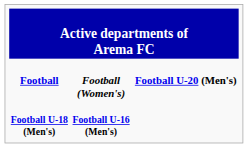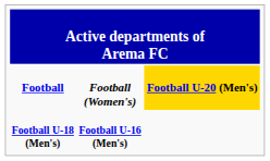Football | column 3: no background -> gold background
